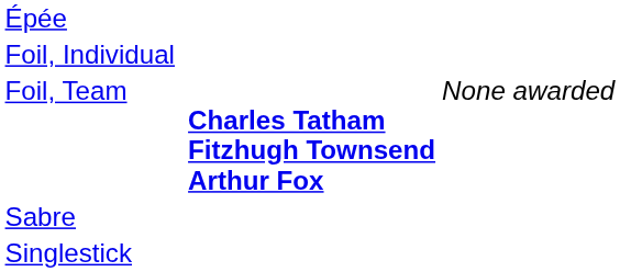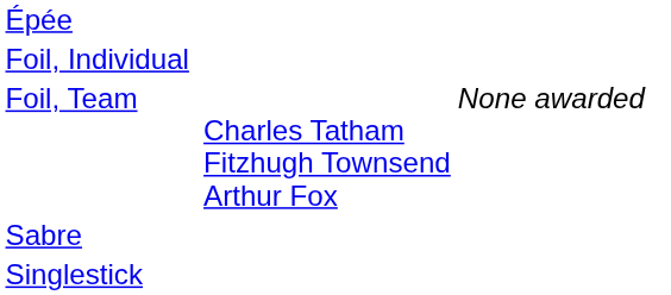Foil, Team | column 2: bold -> normal
